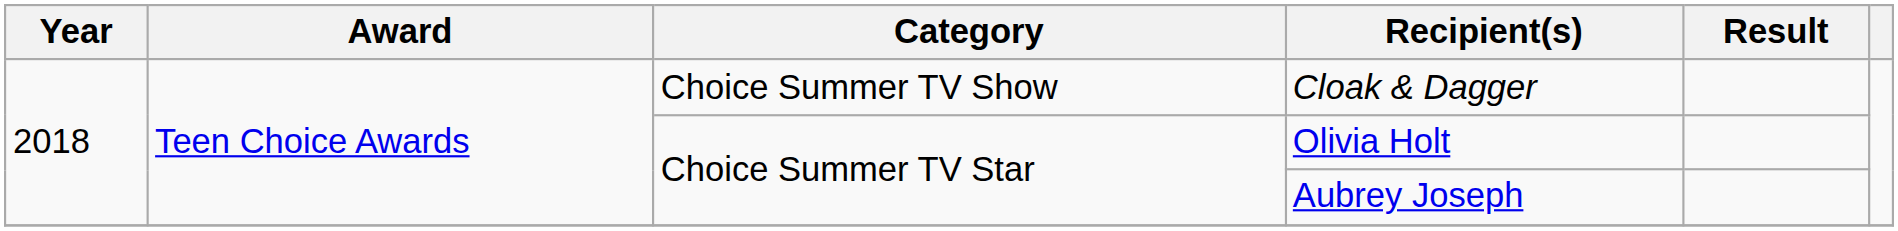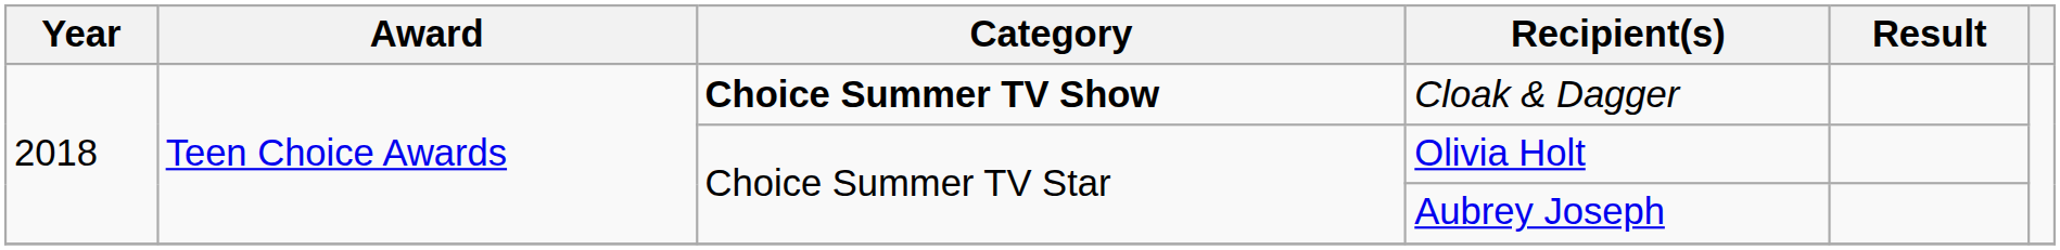Cloak & Dagger | Category: normal -> bold
